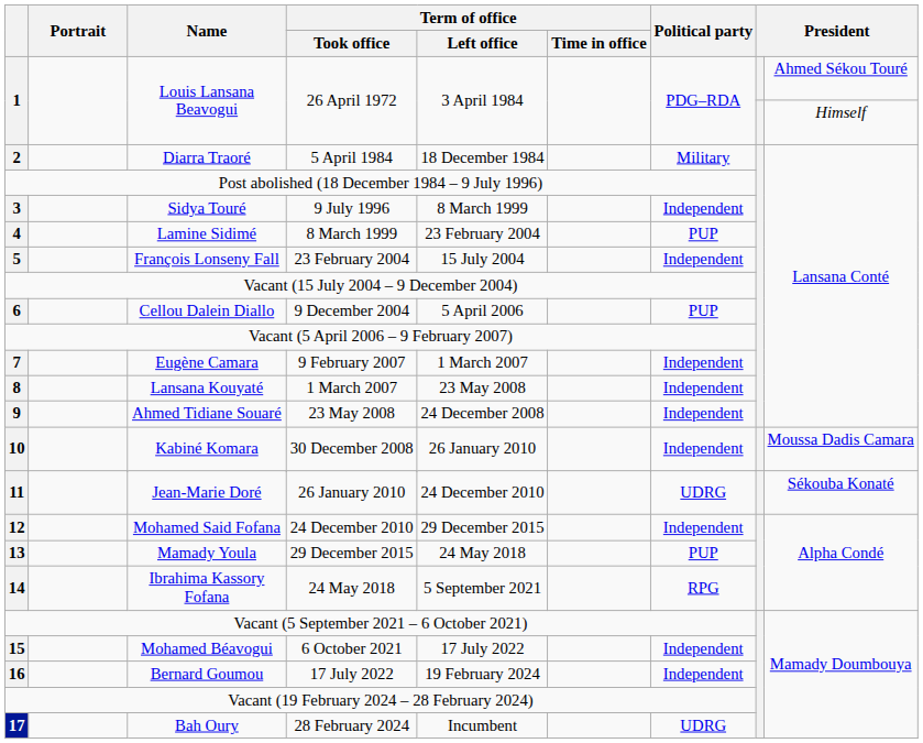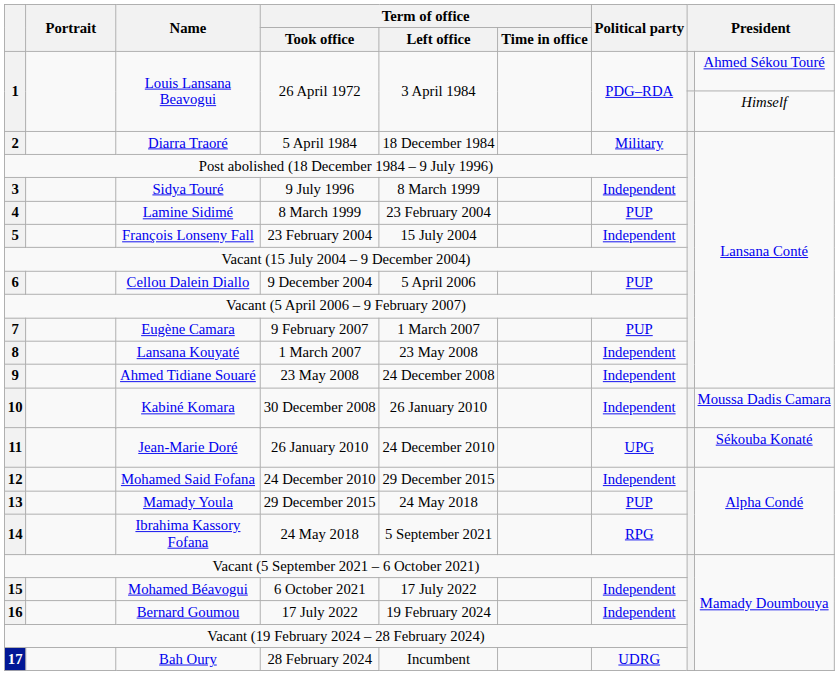Eugène Camara | Political party: Independent -> PUP
Jean-Marie Doré | Political party: UDRG -> UPG
